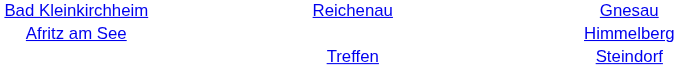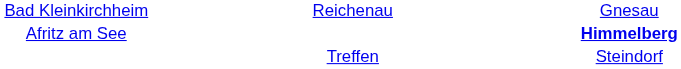Afritz am See | column 3: normal -> bold
